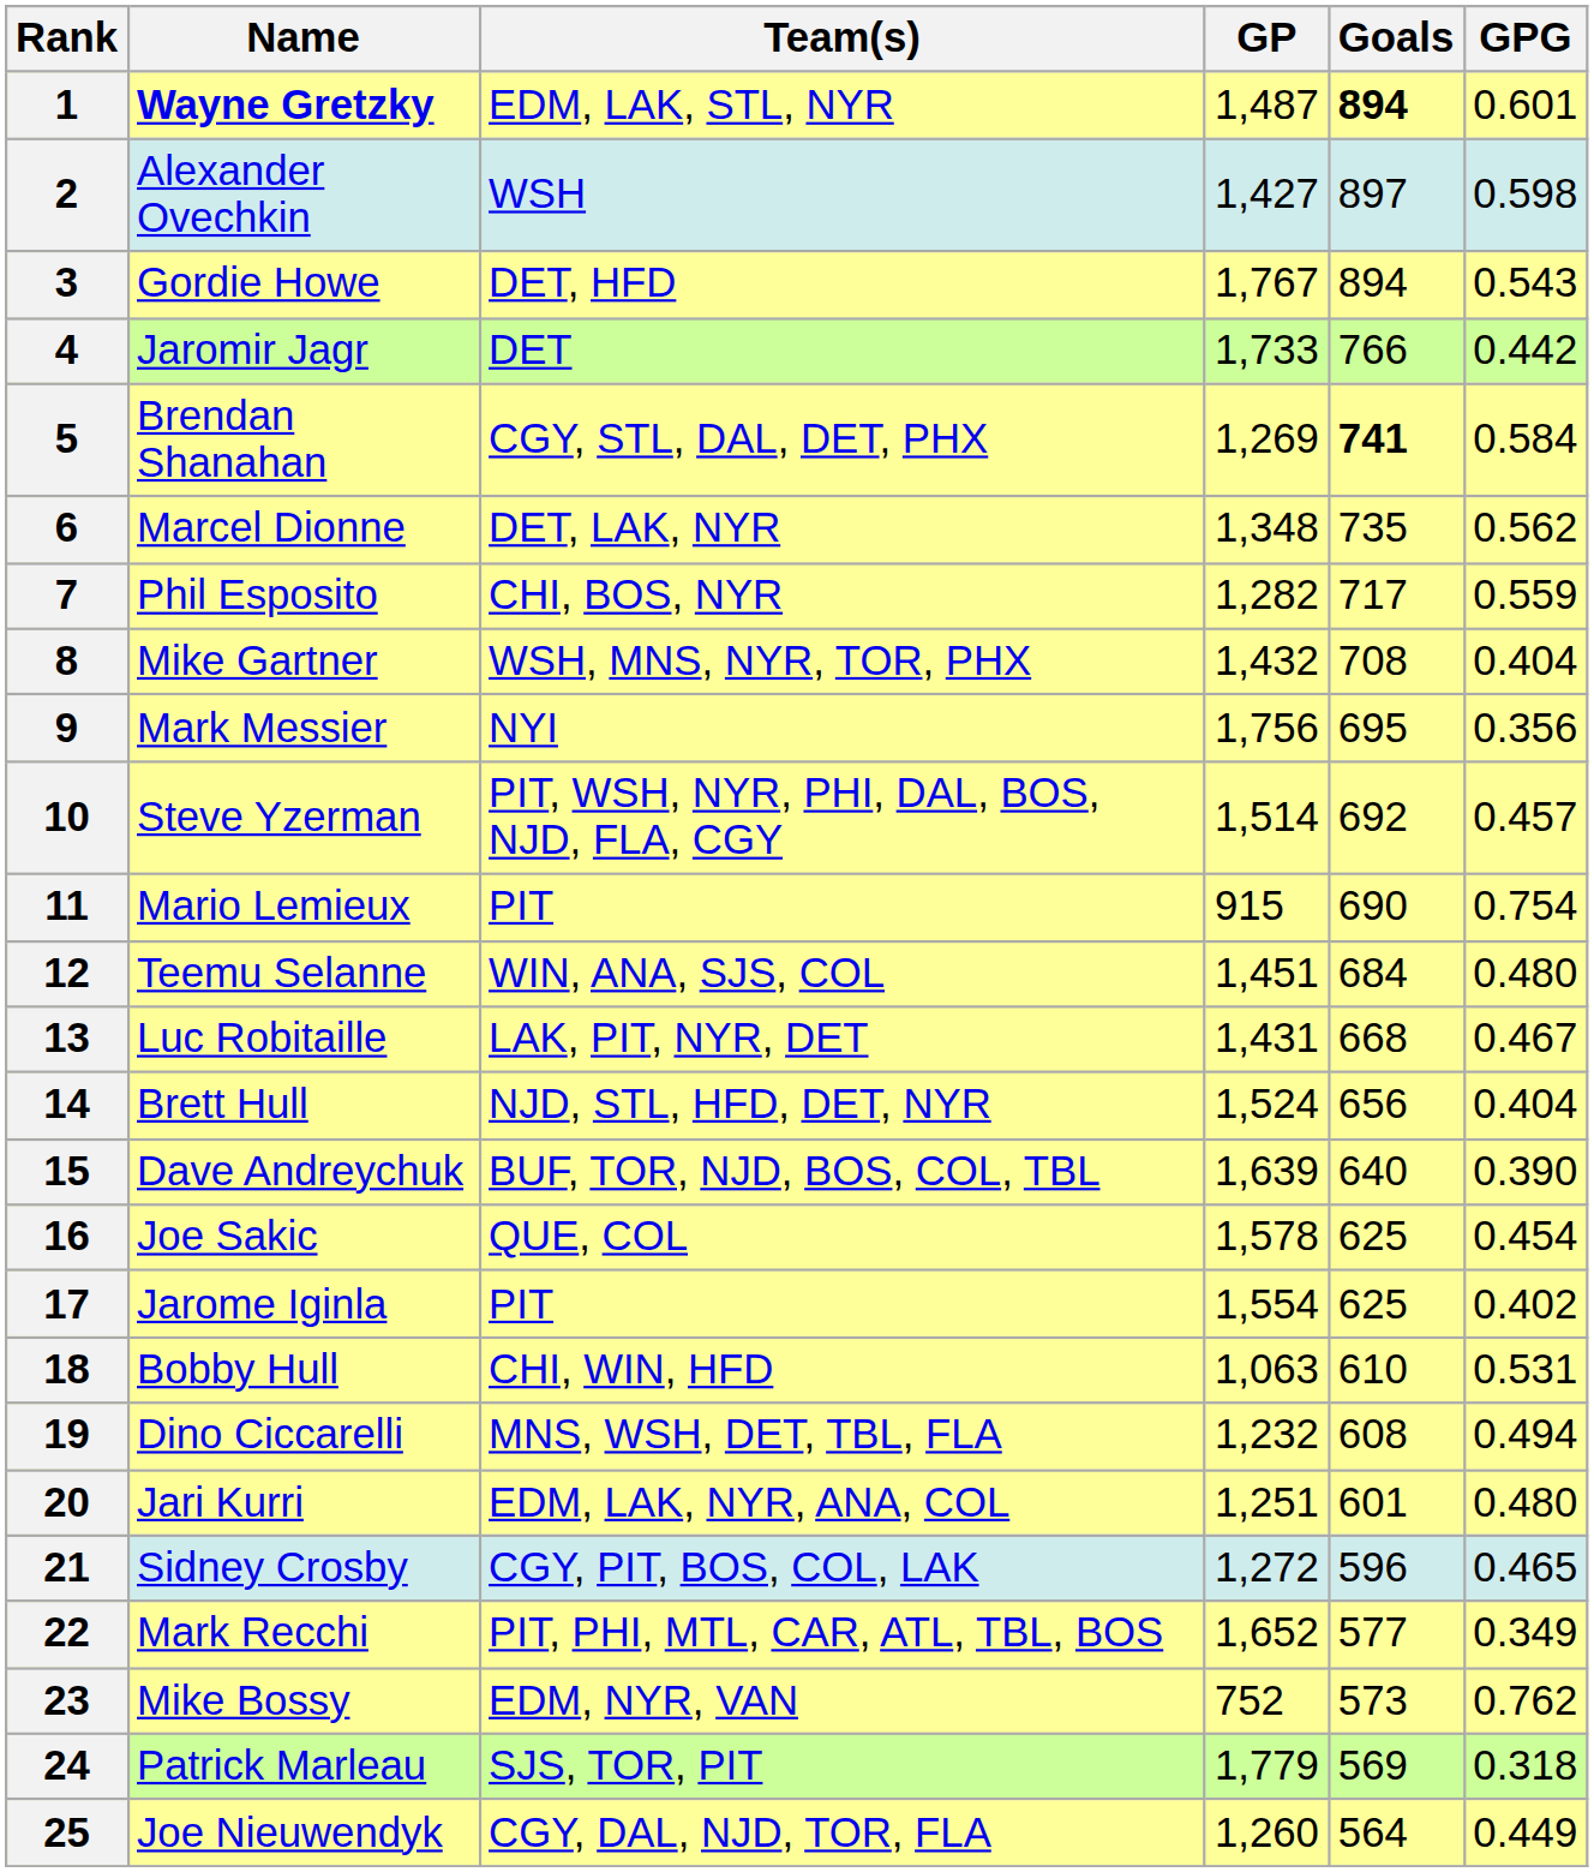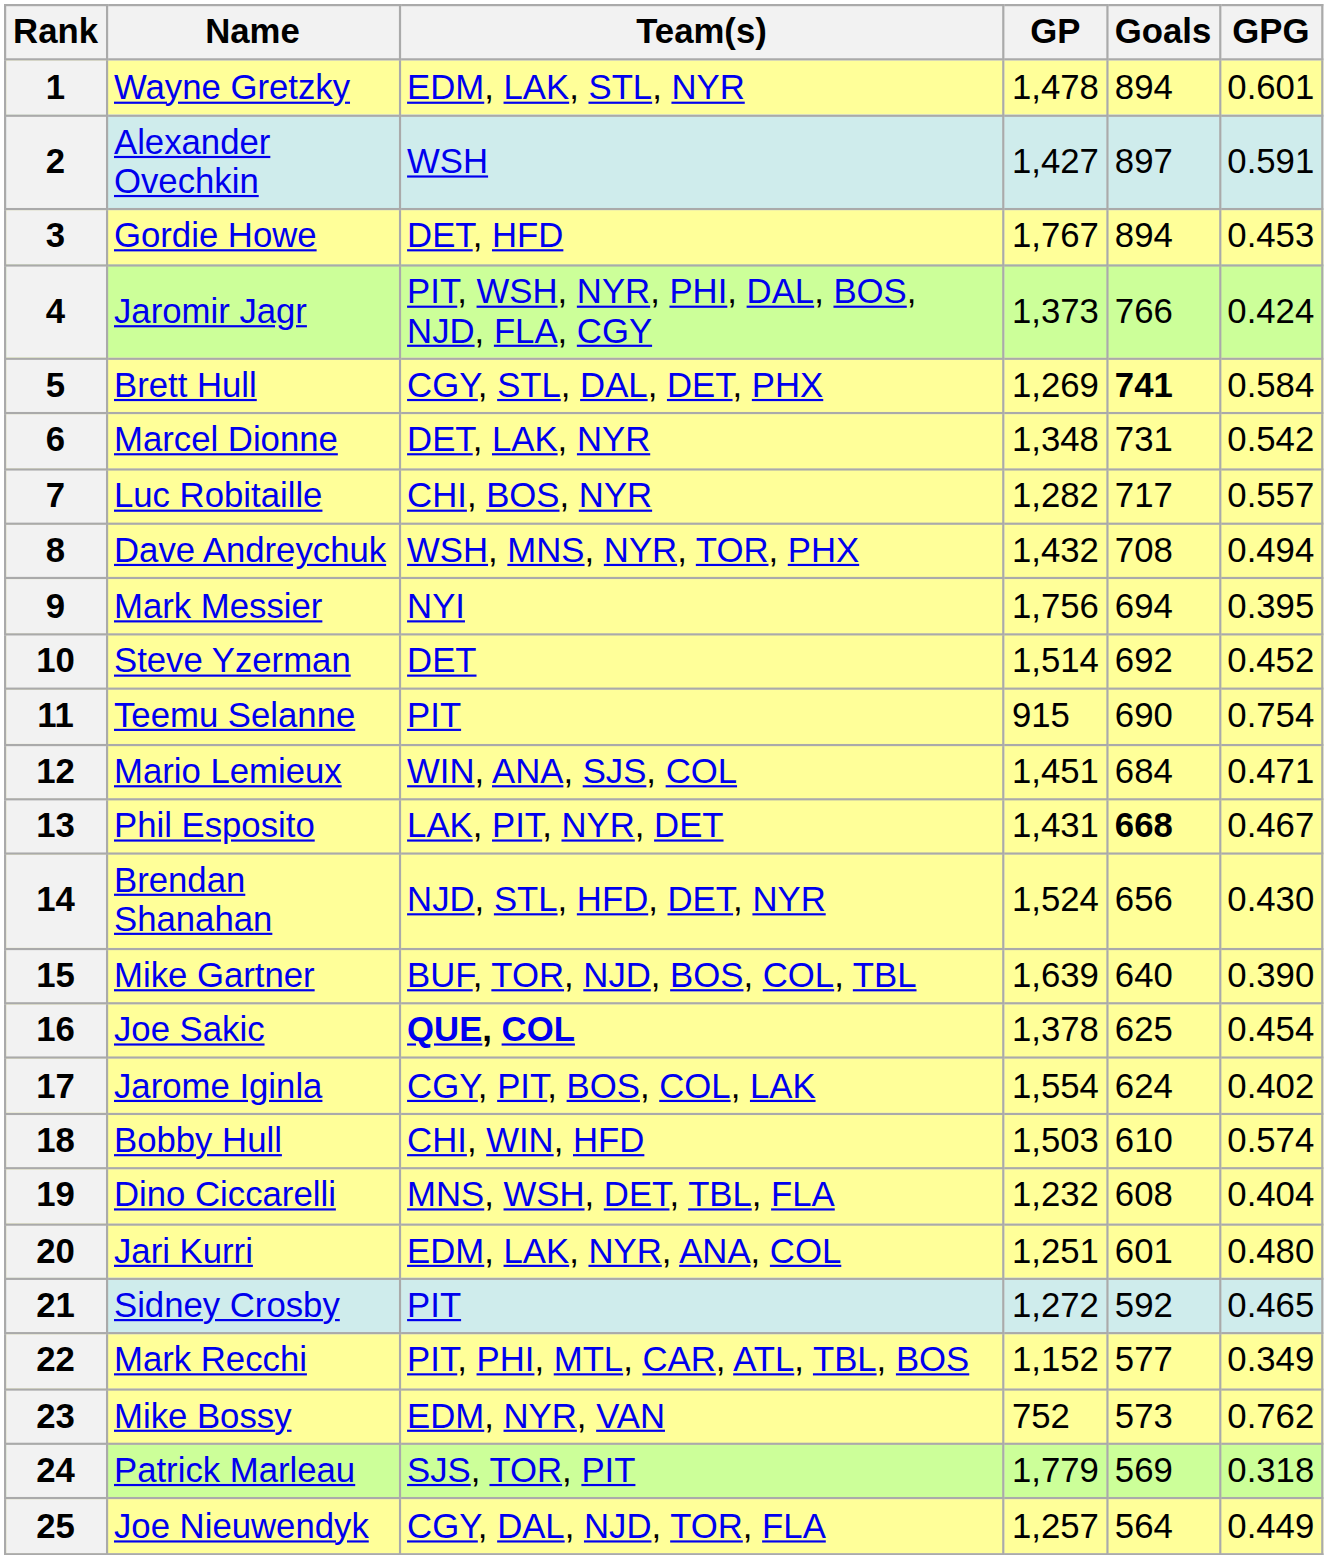1 | Name: bold -> normal
1 | GP: 1,487 -> 1,478
1 | Goals: bold -> normal
2 | GPG: 0.598 -> 0.591
3 | GPG: 0.543 -> 0.453
4 | Team(s): DET -> PIT, WSH, NYR, PHI, DAL, BOS, NJD, FLA, CGY
4 | GP: 1,733 -> 1,373
4 | GPG: 0.442 -> 0.424
5 | Name: Brendan Shanahan -> Brett Hull
6 | Goals: 735 -> 731
6 | GPG: 0.562 -> 0.542
7 | Name: Phil Esposito -> Luc Robitaille
7 | GPG: 0.559 -> 0.557
8 | Name: Mike Gartner -> Dave Andreychuk
8 | GPG: 0.404 -> 0.494
9 | Goals: 695 -> 694
9 | GPG: 0.356 -> 0.395
10 | Team(s): PIT, WSH, NYR, PHI, DAL, BOS, NJD, FLA, CGY -> DET
10 | GPG: 0.457 -> 0.452
11 | Name: Mario Lemieux -> Teemu Selanne
12 | Name: Teemu Selanne -> Mario Lemieux
12 | GPG: 0.480 -> 0.471
13 | Name: Luc Robitaille -> Phil Esposito
13 | Goals: normal -> bold
14 | Name: Brett Hull -> Brendan Shanahan
14 | GPG: 0.404 -> 0.430
15 | Name: Dave Andreychuk -> Mike Gartner
16 | Team(s): normal -> bold
16 | GP: 1,578 -> 1,378
17 | Team(s): PIT -> CGY, PIT, BOS, COL, LAK
17 | Goals: 625 -> 624
18 | GP: 1,063 -> 1,503
18 | GPG: 0.531 -> 0.574
19 | GPG: 0.494 -> 0.404
21 | Team(s): CGY, PIT, BOS, COL, LAK -> PIT
21 | Goals: 596 -> 592
22 | GP: 1,652 -> 1,152
25 | GP: 1,260 -> 1,257
